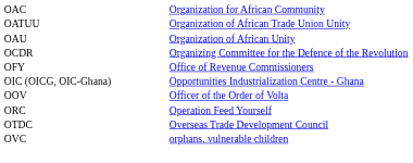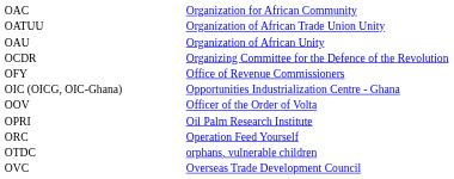+ row: OPRI | Oil Palm Research Institute
OTDC | column 2: Overseas Trade Development Council -> orphans, vulnerable children
OVC | column 2: orphans, vulnerable children -> Overseas Trade Development Council
